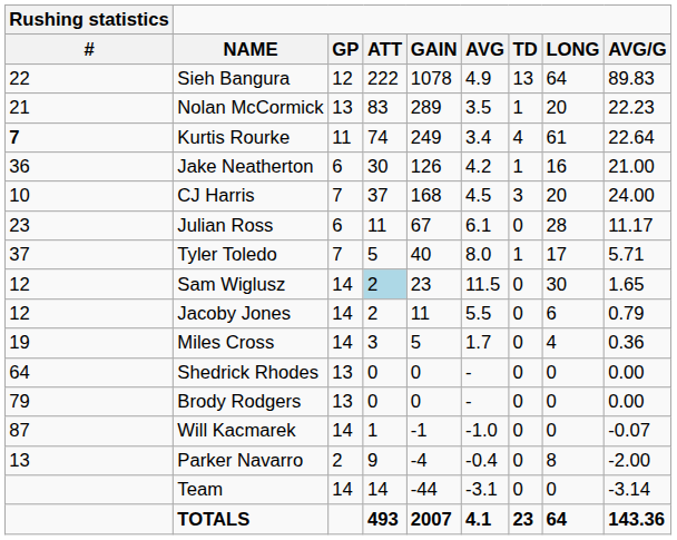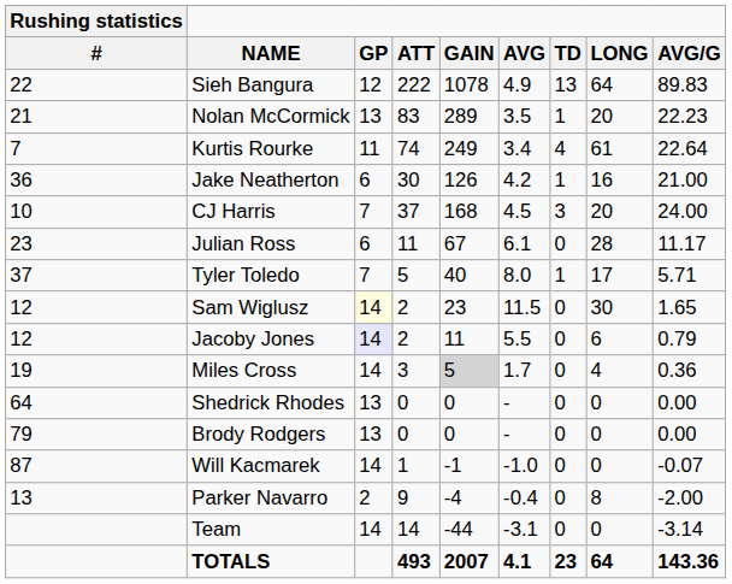Kurtis Rourke | Rushing statistics / #: bold -> normal
Sam Wiglusz | GP: no background -> lightyellow background
Sam Wiglusz | ATT: lightblue background -> no background
Jacoby Jones | GP: no background -> lavender background
Miles Cross | GAIN: no background -> lightgrey background
